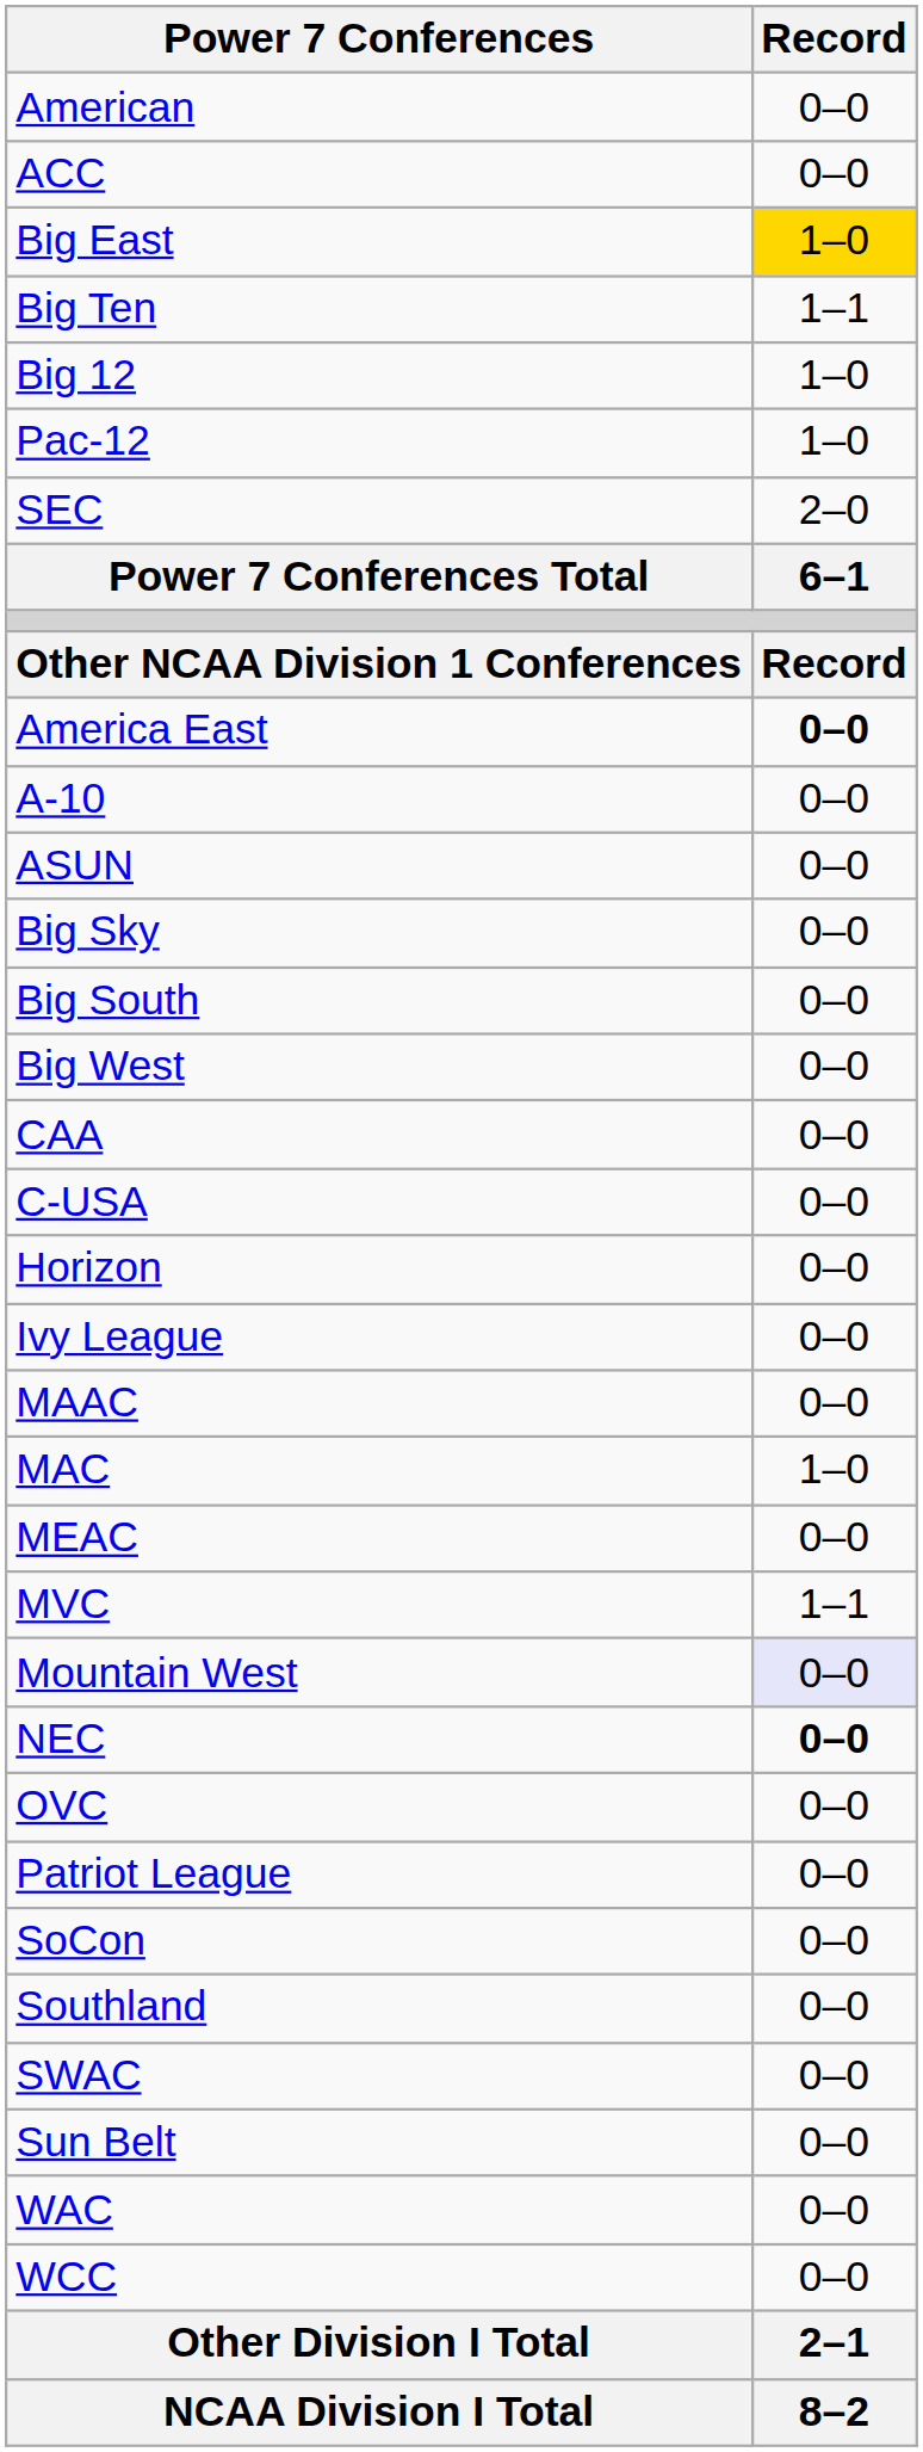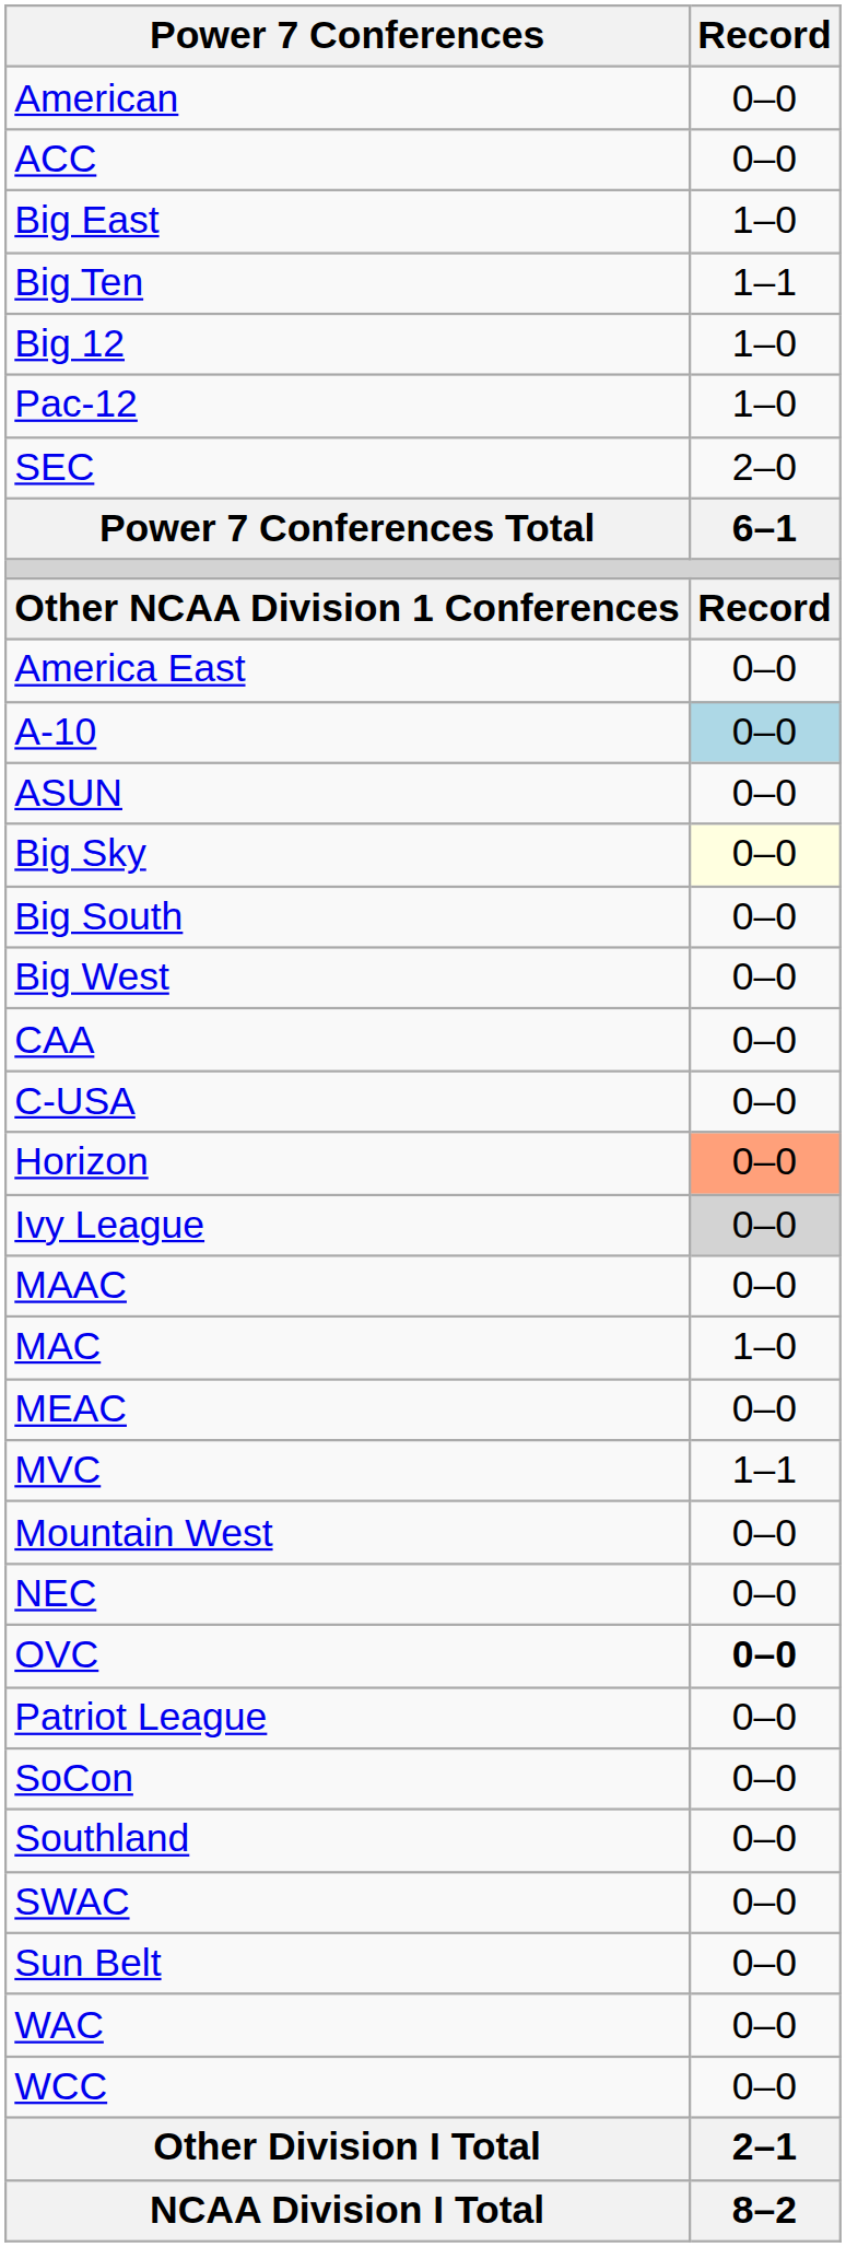Big East | Record: gold background -> no background
America East | Record: bold -> normal
A-10 | Record: no background -> lightblue background
Big Sky | Record: no background -> lightyellow background
Horizon | Record: no background -> lightsalmon background
Ivy League | Record: no background -> lightgrey background
Mountain West | Record: lavender background -> no background
NEC | Record: bold -> normal
OVC | Record: normal -> bold
